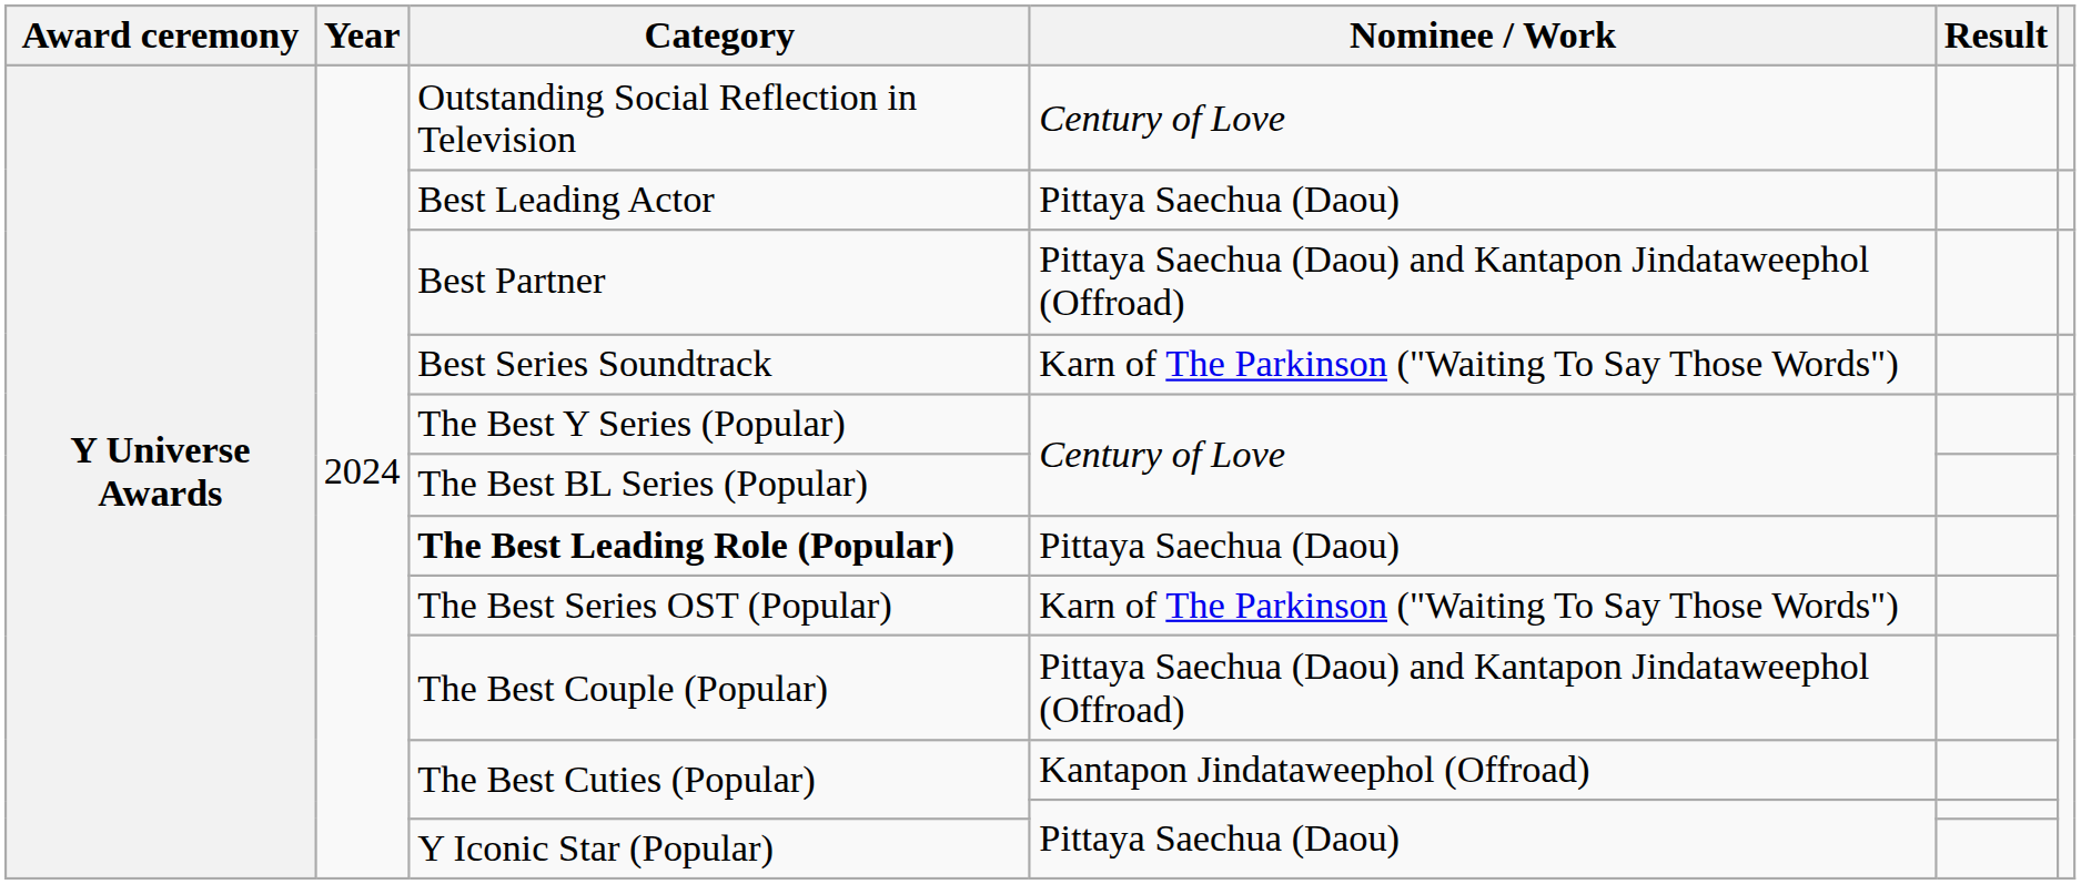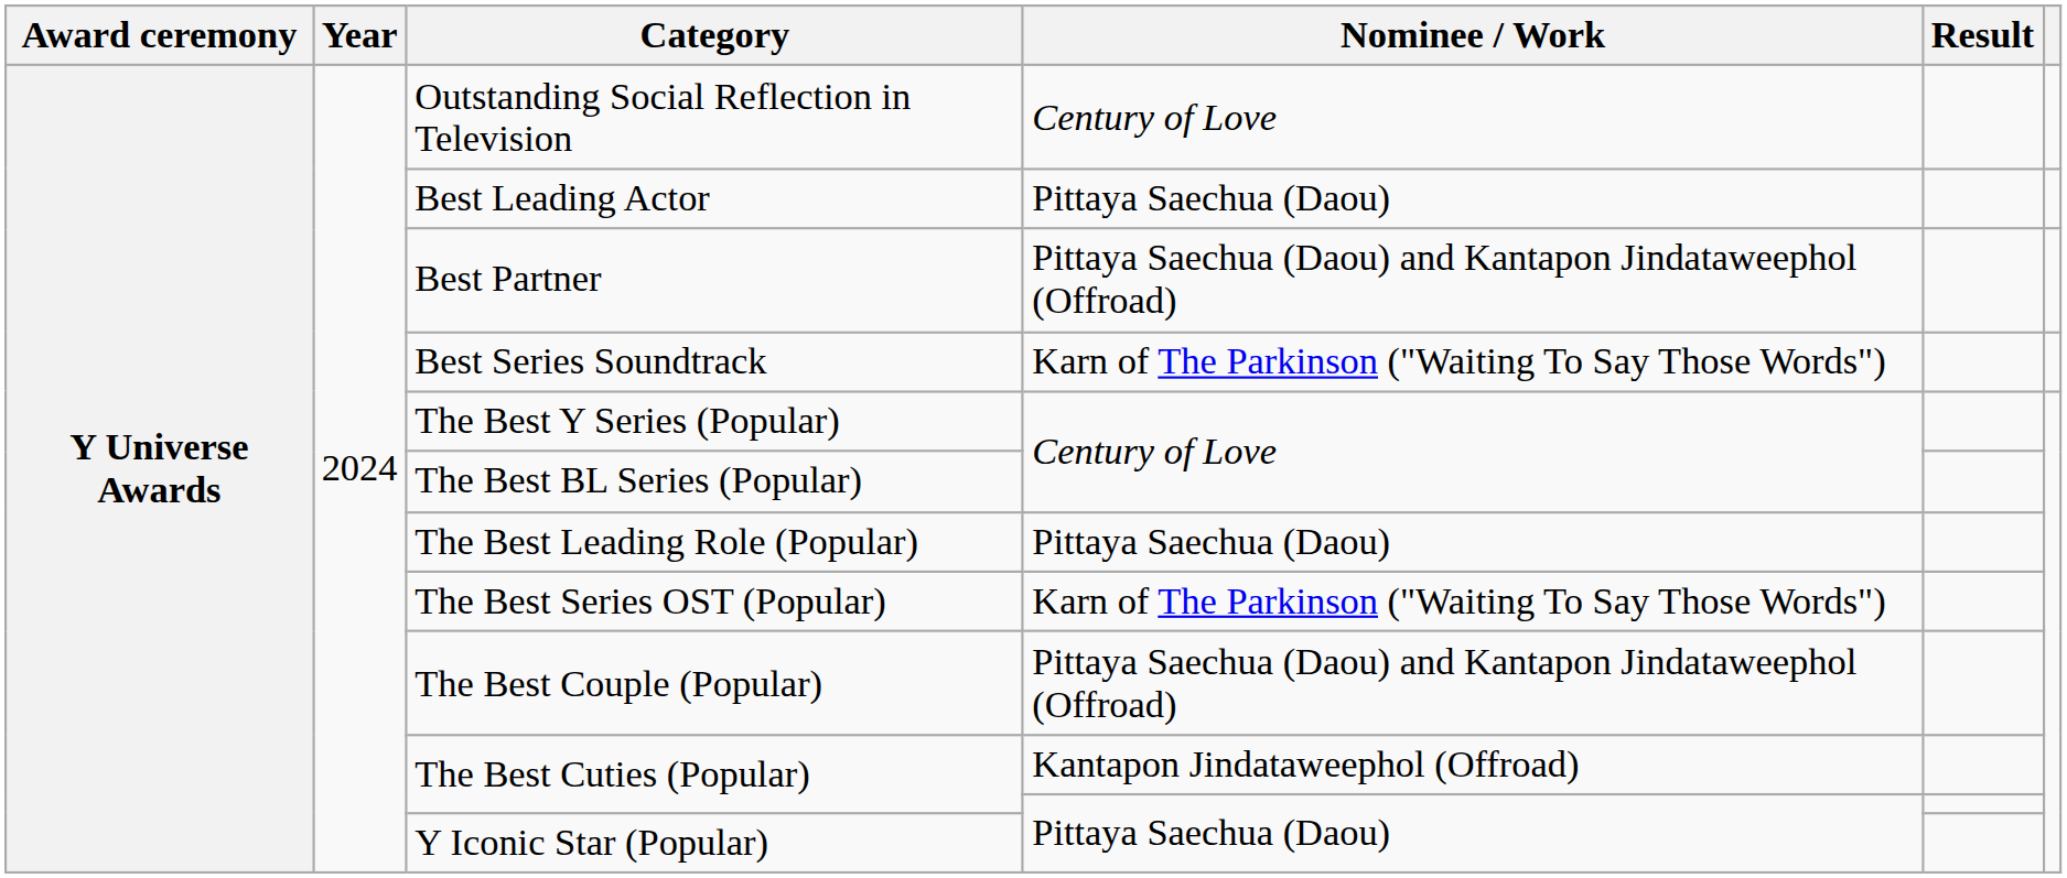The Best Leading Role (Popular) | Category: bold -> normal
